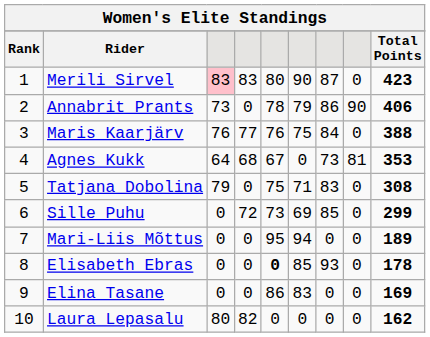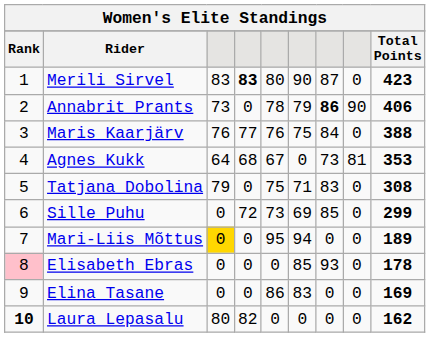Merili Sirvel | column 3: pink background -> no background
Merili Sirvel | column 4: normal -> bold
Annabrit Prants | column 7: normal -> bold
Mari-Liis Mõttus | column 3: no background -> gold background
Elisabeth Ebras | Rank: no background -> pink background
Elisabeth Ebras | column 5: bold -> normal
Laura Lepasalu | Rank: normal -> bold
